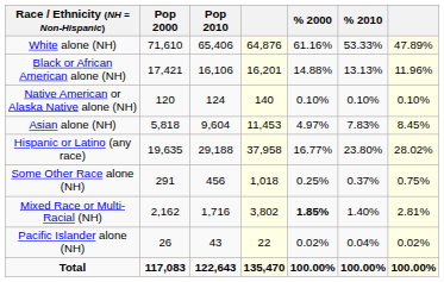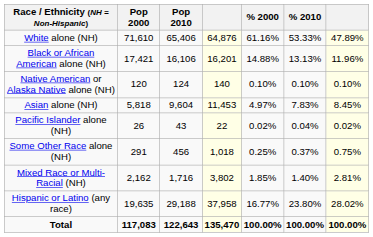rows swapped: Pacific Islander alone (NH) <-> Hispanic or Latino (any race)
Mixed Race or Multi-Racial (NH) | % 2000: bold -> normal
